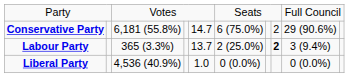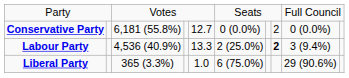Conservative Party | column 5: 14.7 -> 12.7
Conservative Party | column 6: 6 (75.0%) -> 0 (0.0%)
Conservative Party | column 9: 29 (90.6%) -> 0 (0.0%)
Labour Party | column 3: 365 (3.3%) -> 4,536 (40.9%)
Labour Party | column 5: 13.7 -> 13.3
Liberal Party | column 3: 4,536 (40.9%) -> 365 (3.3%)
Liberal Party | column 6: 0 (0.0%) -> 6 (75.0%)
Liberal Party | column 9: 0 (0.0%) -> 29 (90.6%)
